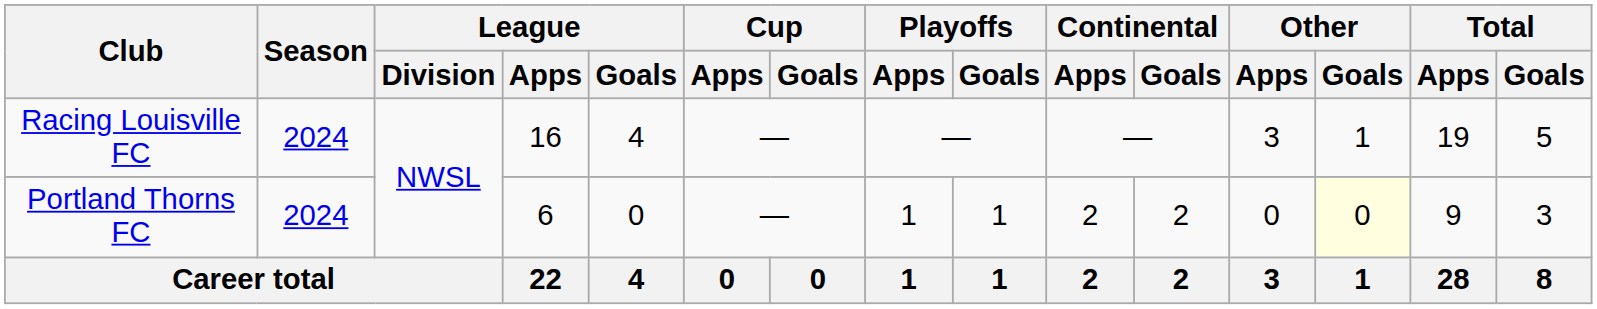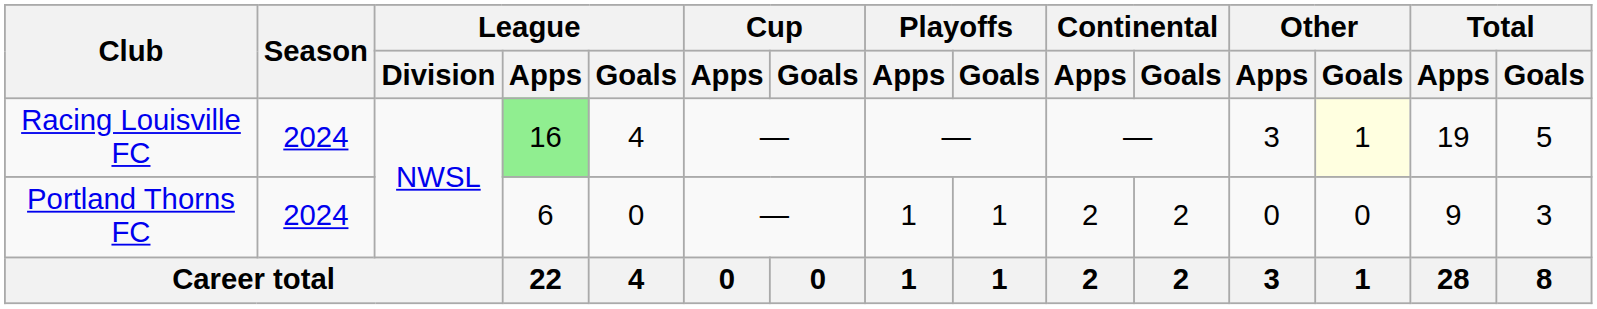Racing Louisville FC | League / Apps: no background -> lightgreen background
Racing Louisville FC | Other / Goals: no background -> lightyellow background
Portland Thorns FC | Other / Goals: lightyellow background -> no background
